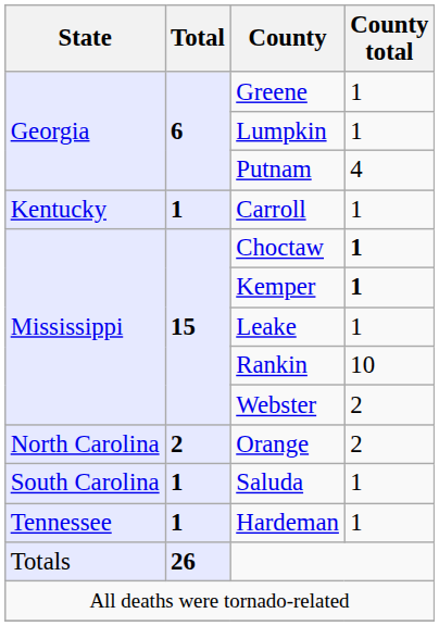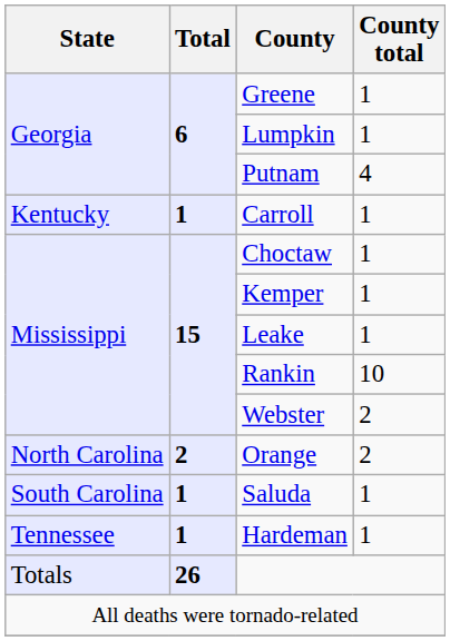Choctaw | County total: bold -> normal
Kemper | County total: bold -> normal
